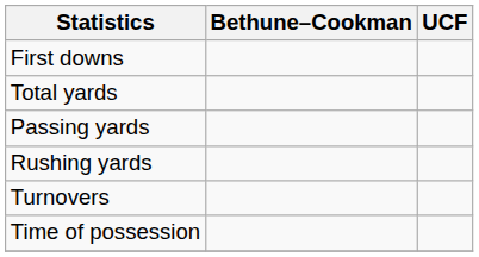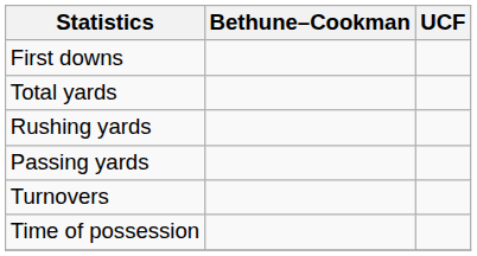rows swapped: Rushing yards <-> Passing yards
